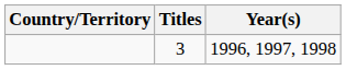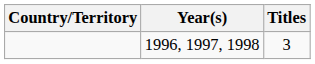columns swapped: Titles <-> Year(s)
